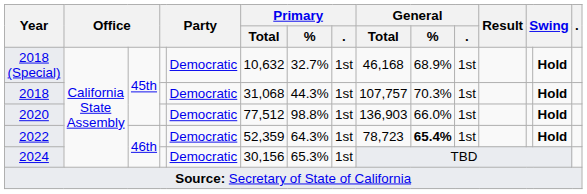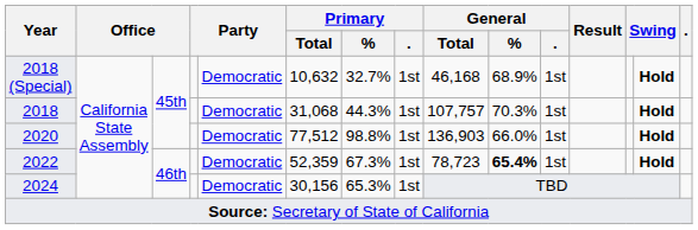2022 | Primary / %: 64.3% -> 67.3%
